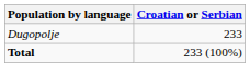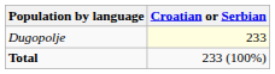Dugopolje | Croatian or Serbian: no background -> lightyellow background
